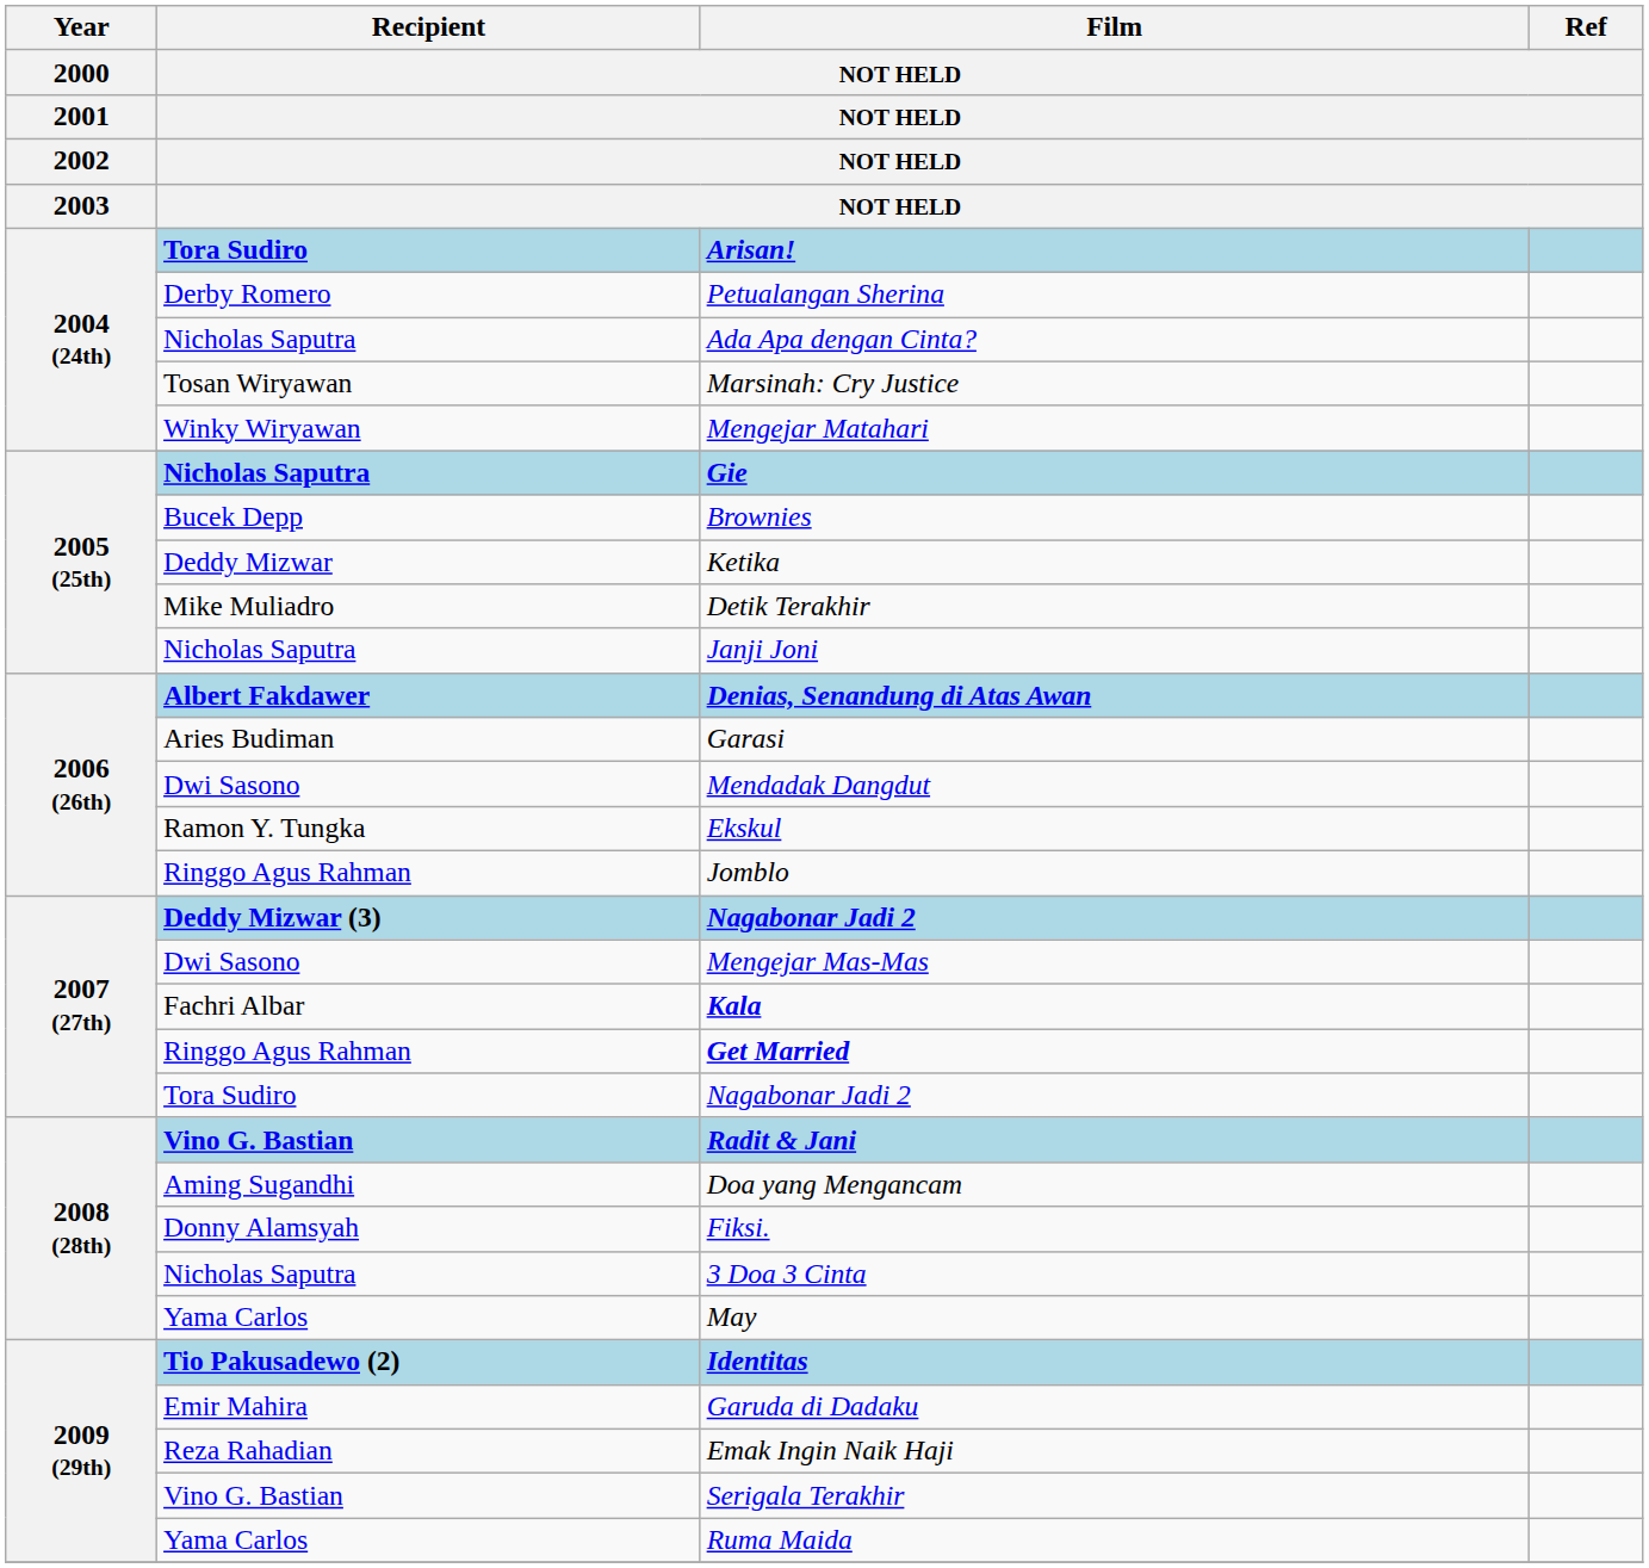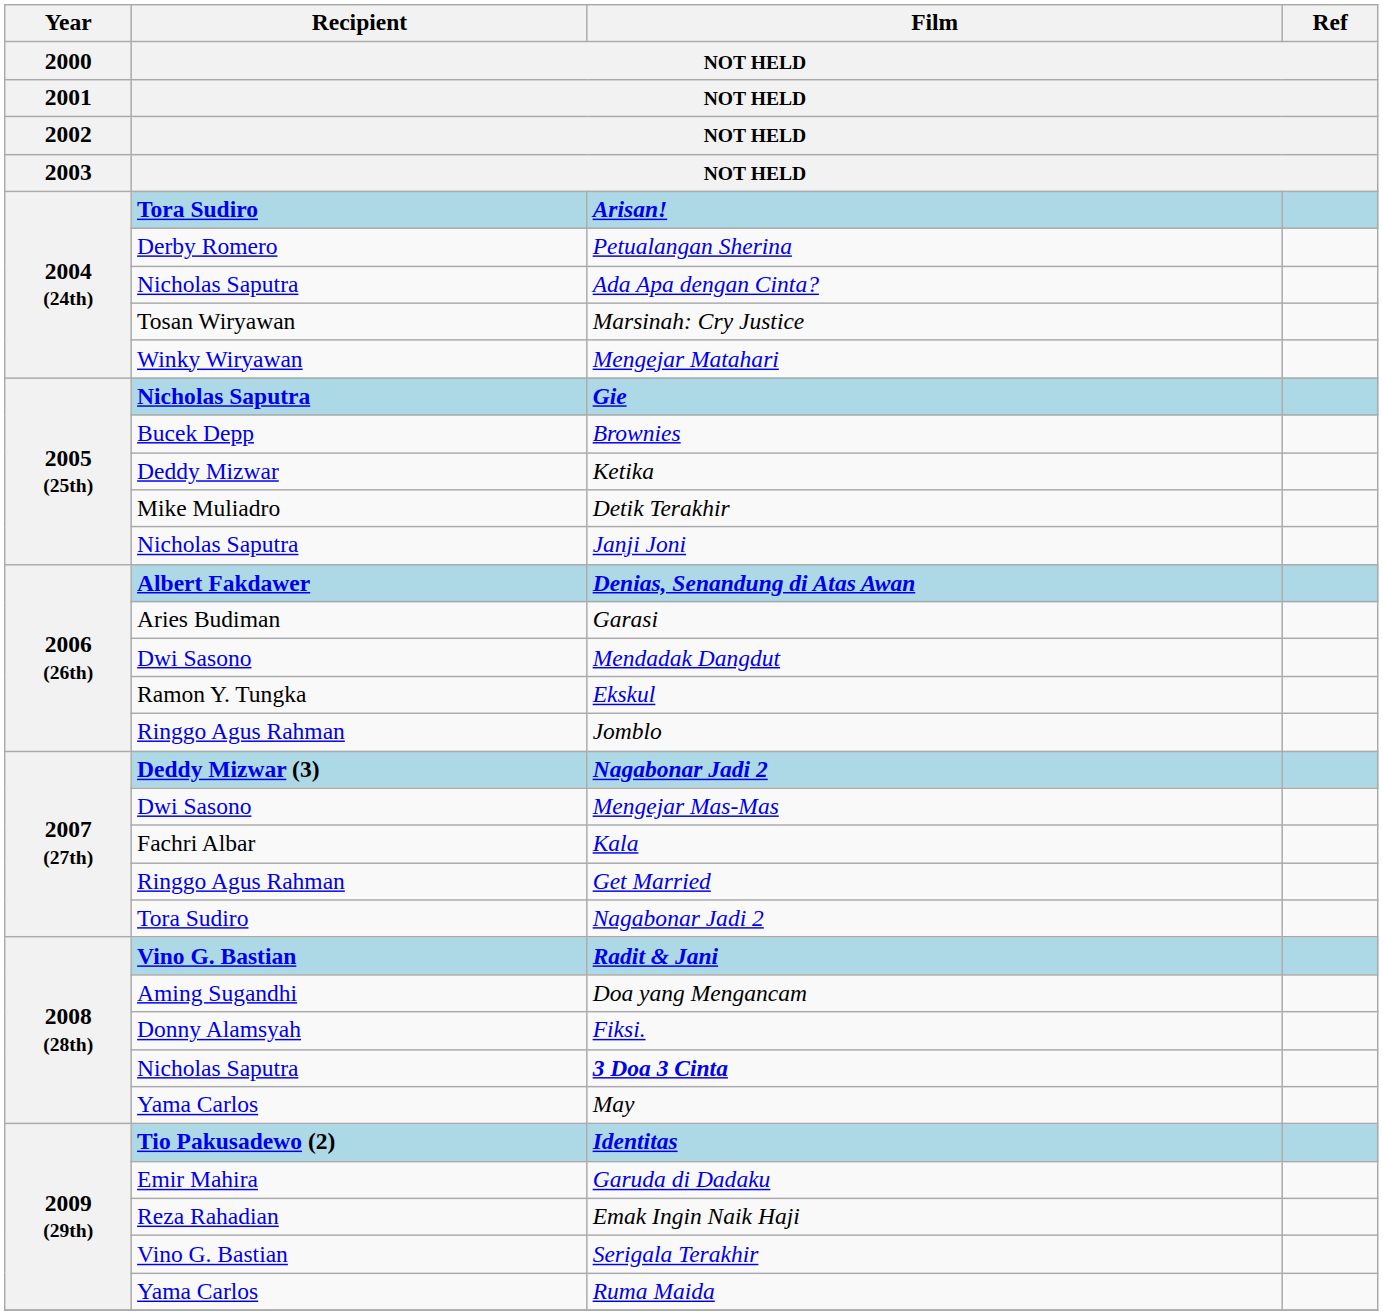Kala | Film / NOT HELD: bold -> normal
Get Married | Film / NOT HELD: bold -> normal
3 Doa 3 Cinta | Film / NOT HELD: normal -> bold
